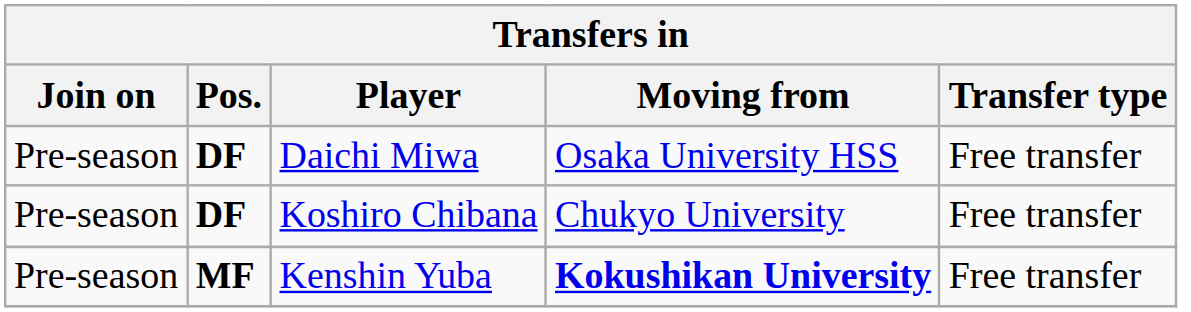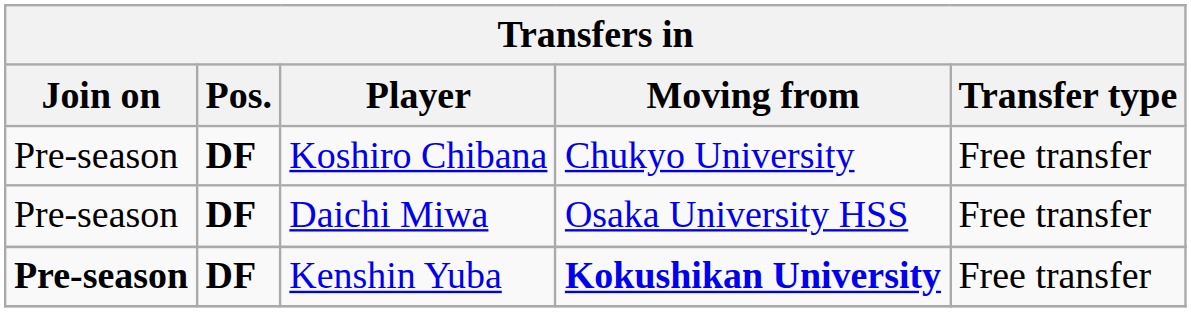rows swapped: Daichi Miwa <-> Koshiro Chibana
Kenshin Yuba | Join on: normal -> bold
Kenshin Yuba | Pos.: MF -> DF
